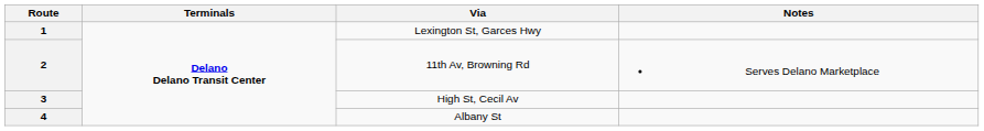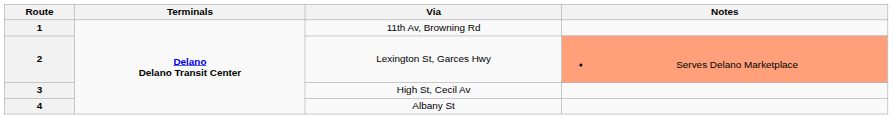1 | Via: Lexington St, Garces Hwy -> 11th Av, Browning Rd
2 | Via: 11th Av, Browning Rd -> Lexington St, Garces Hwy
2 | Notes: no background -> lightsalmon background
